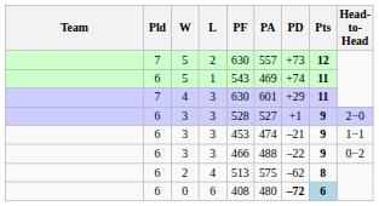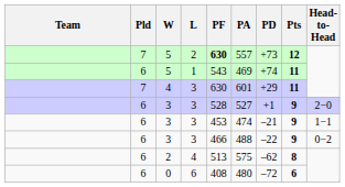5 / 2 | PF: normal -> bold
0 | PD: bold -> normal
0 | Pts: lightblue background -> no background
